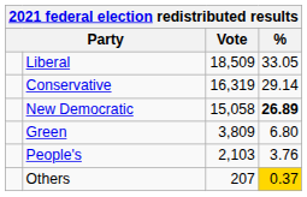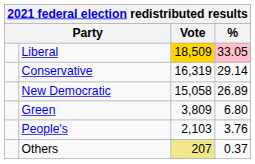Liberal | Vote: no background -> gold background
Liberal | %: no background -> pink background
New Democratic | %: bold -> normal
Others | Vote: no background -> khaki background
Others | %: gold background -> no background
